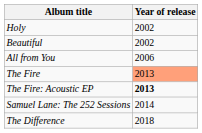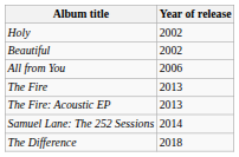The Fire | Year of release: lightsalmon background -> no background
The Fire: Acoustic EP | Year of release: bold -> normal
